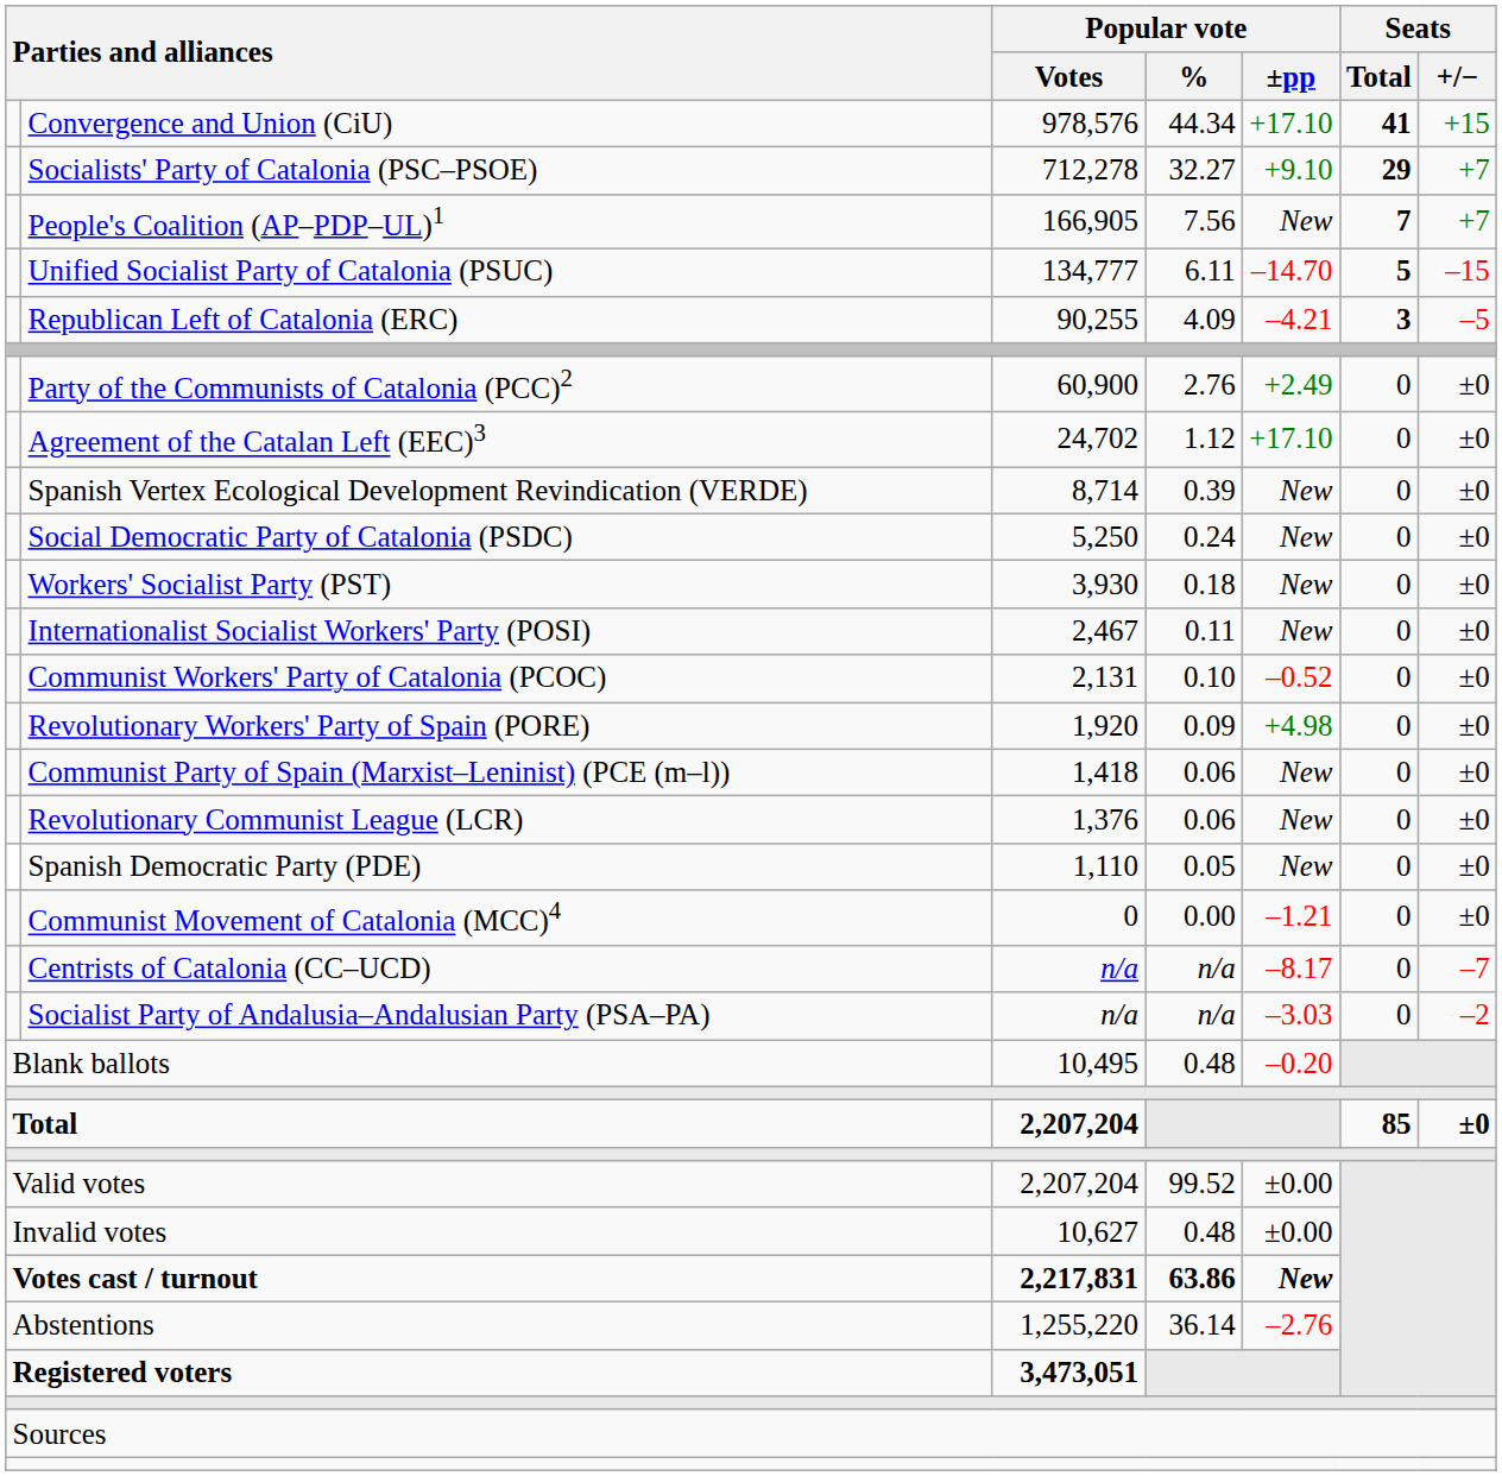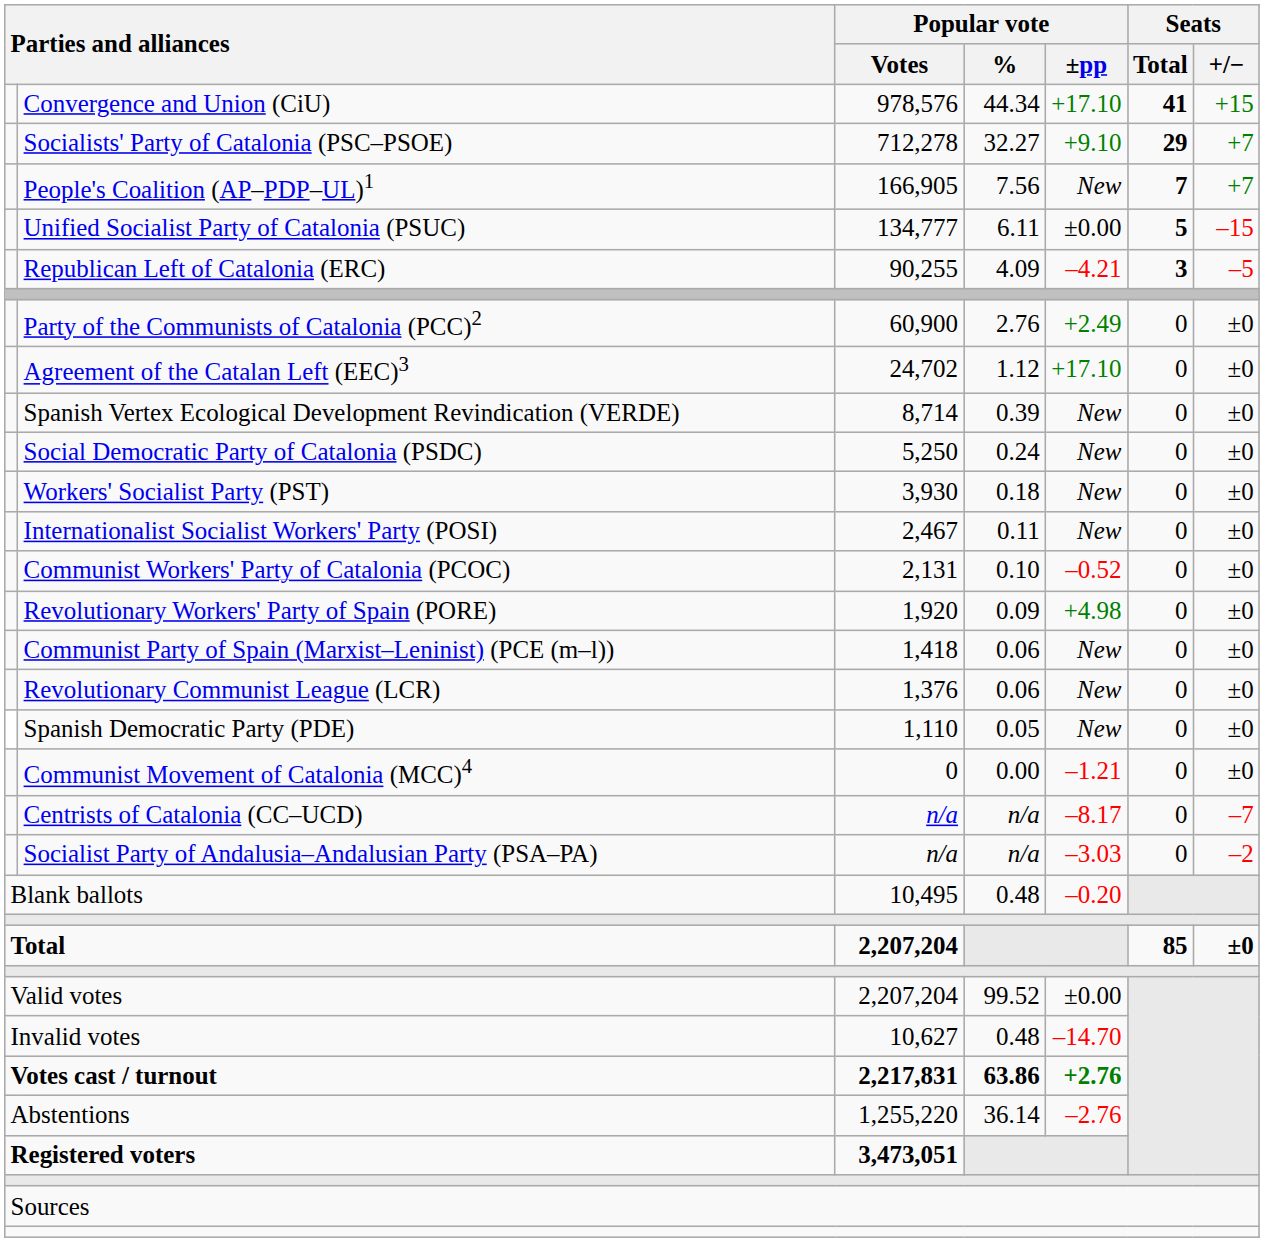Unified Socialist Party of Catalonia (PSUC) | Popular vote / ±pp: –14.70 -> ±0.00
Invalid votes | Popular vote / ±pp: ±0.00 -> –14.70
Votes cast / turnout | Popular vote / ±pp: New -> +2.76
